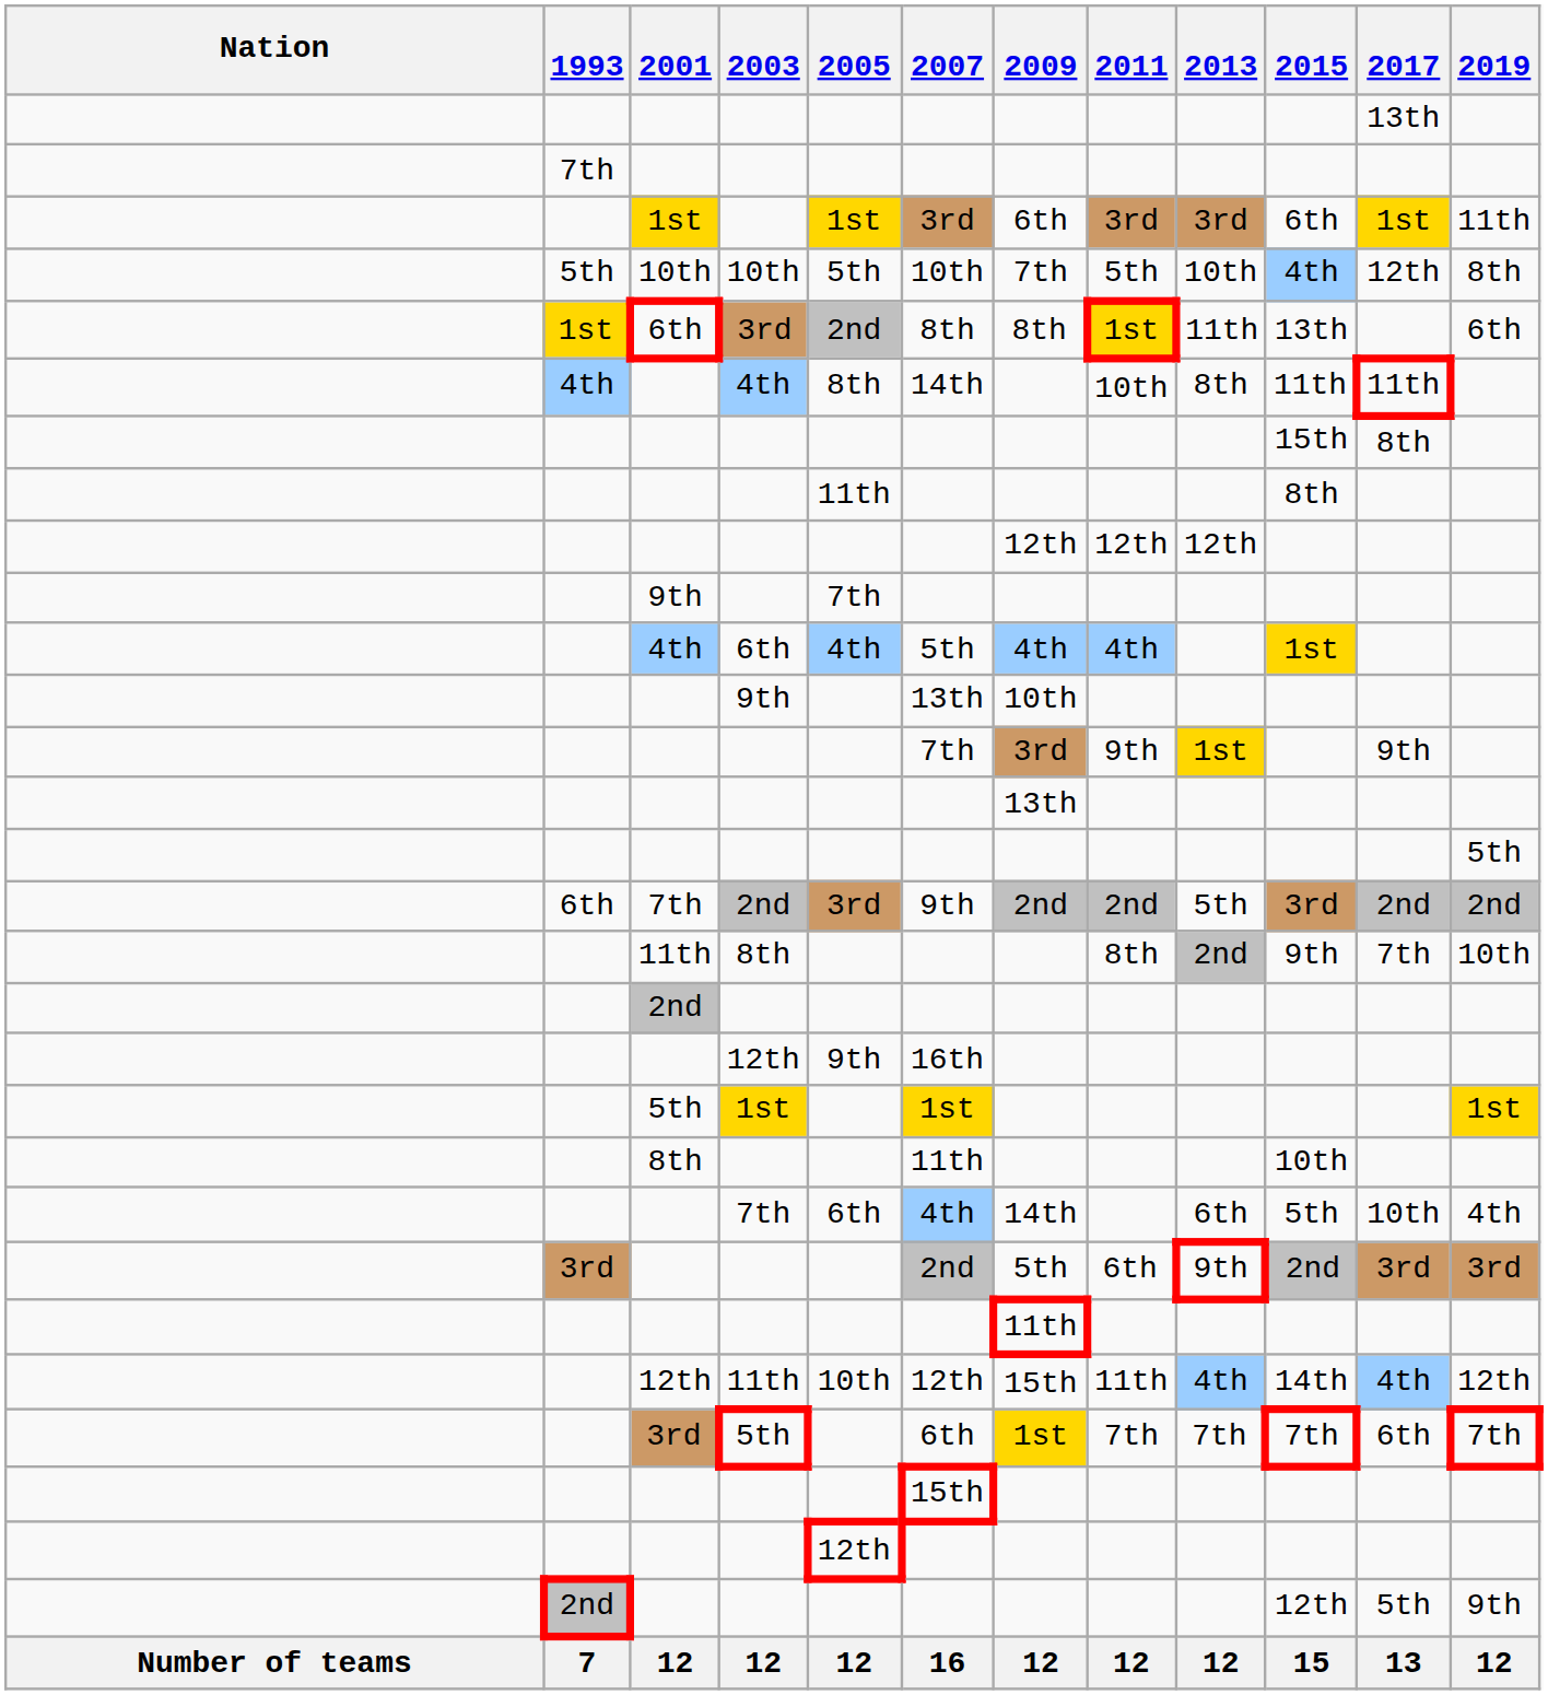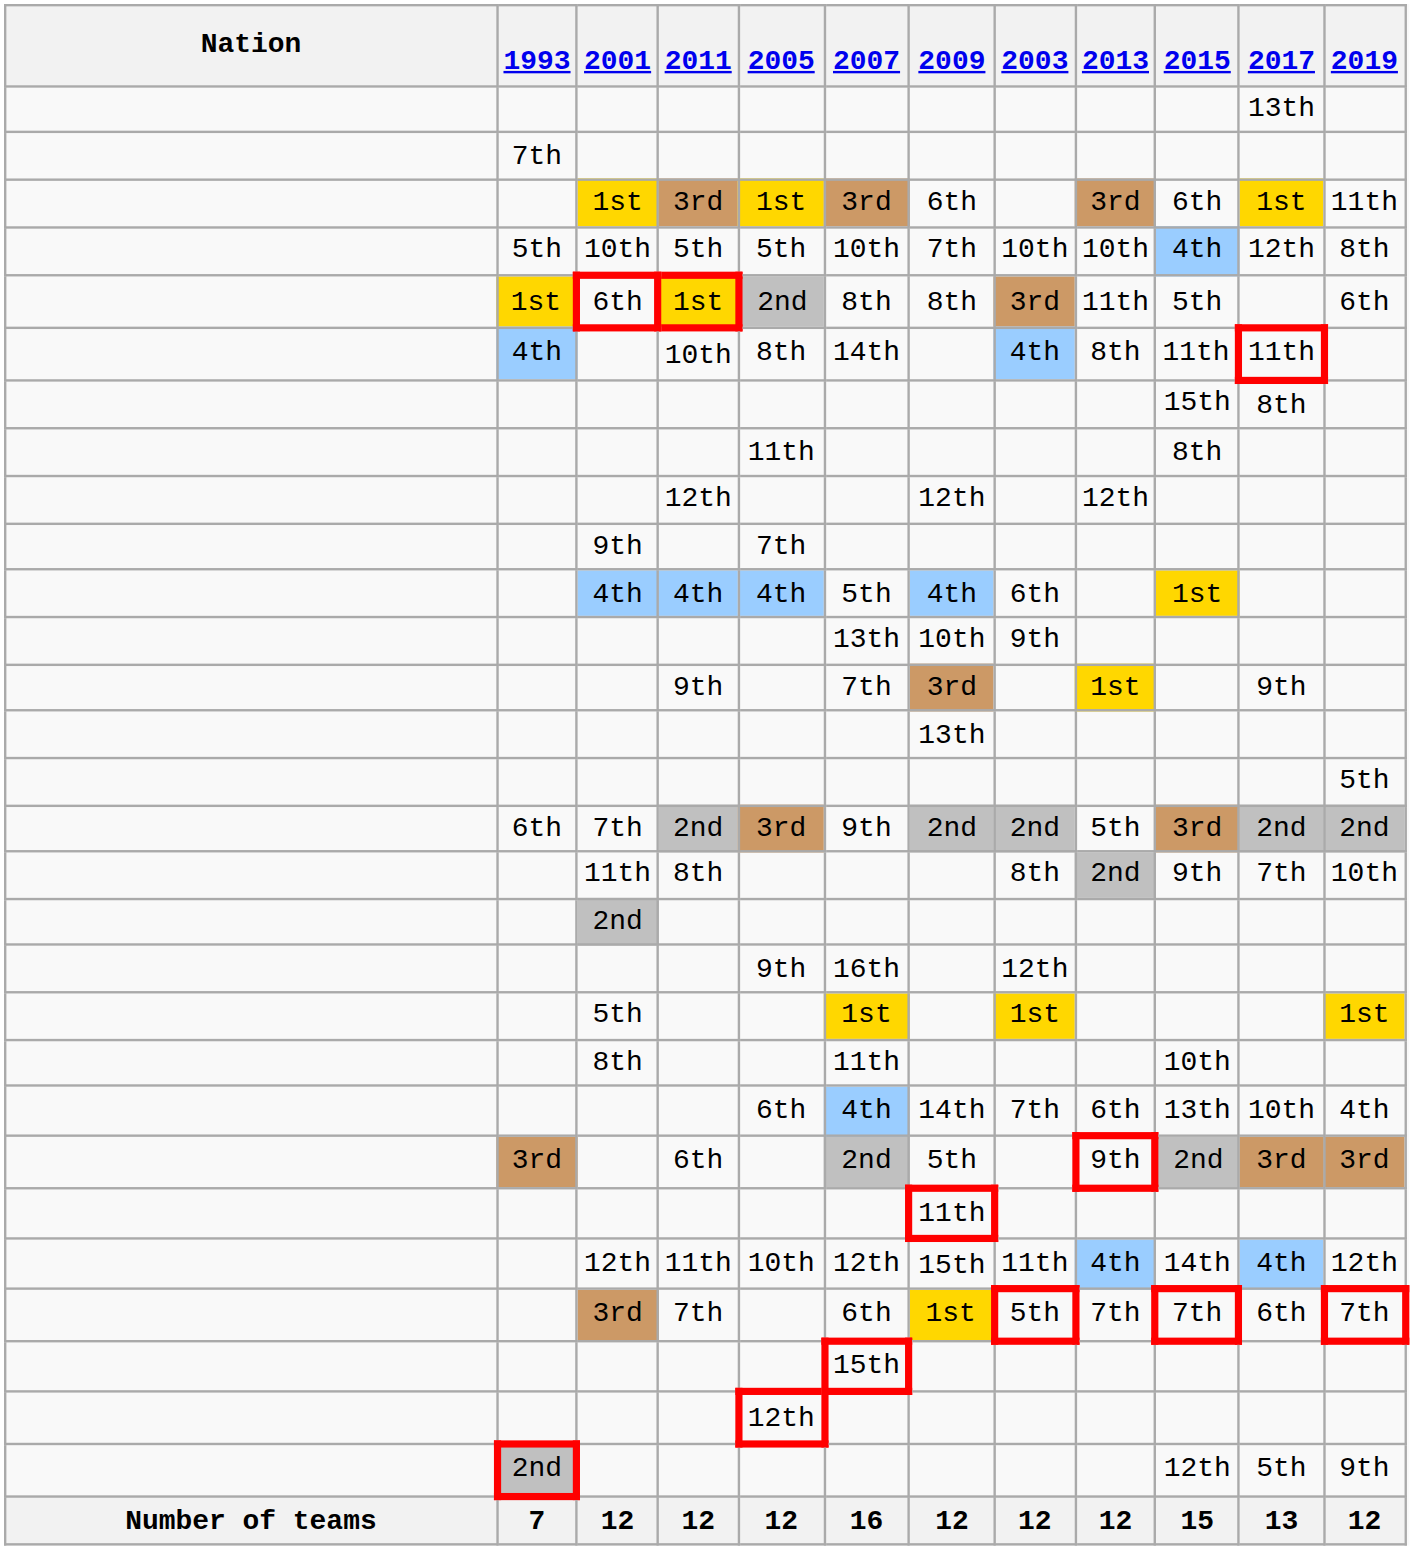columns swapped: 2003 <-> 2011
row 6 | 2015: 13th -> 5th
row 23 | 2015: 5th -> 13th
